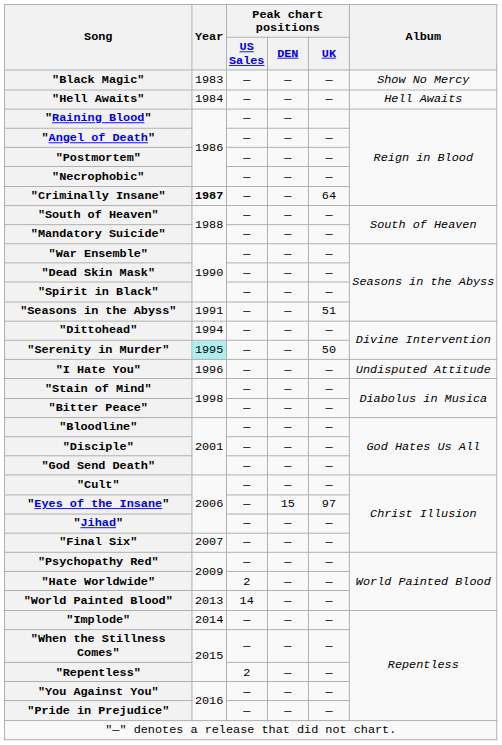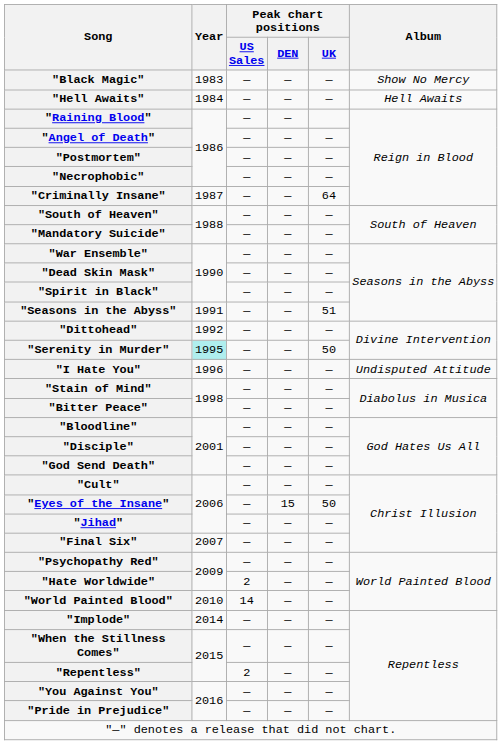"Criminally Insane" | Year: bold -> normal
"Dittohead" | Year: 1994 -> 1992
"Eyes of the Insane" | Peak chart positions / UK: 97 -> 50
"World Painted Blood" | Year: 2013 -> 2010
